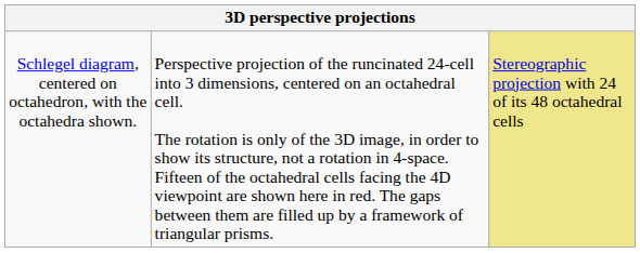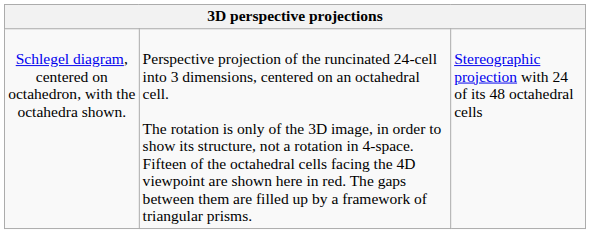row 2 | column 3: khaki background -> no background
